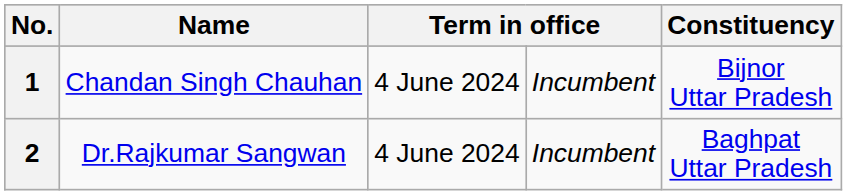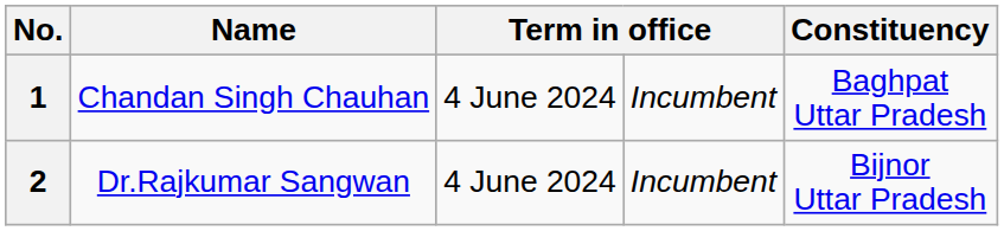1 | column 5: Bijnor Uttar Pradesh -> Baghpat Uttar Pradesh
2 | column 5: Baghpat Uttar Pradesh -> Bijnor Uttar Pradesh
